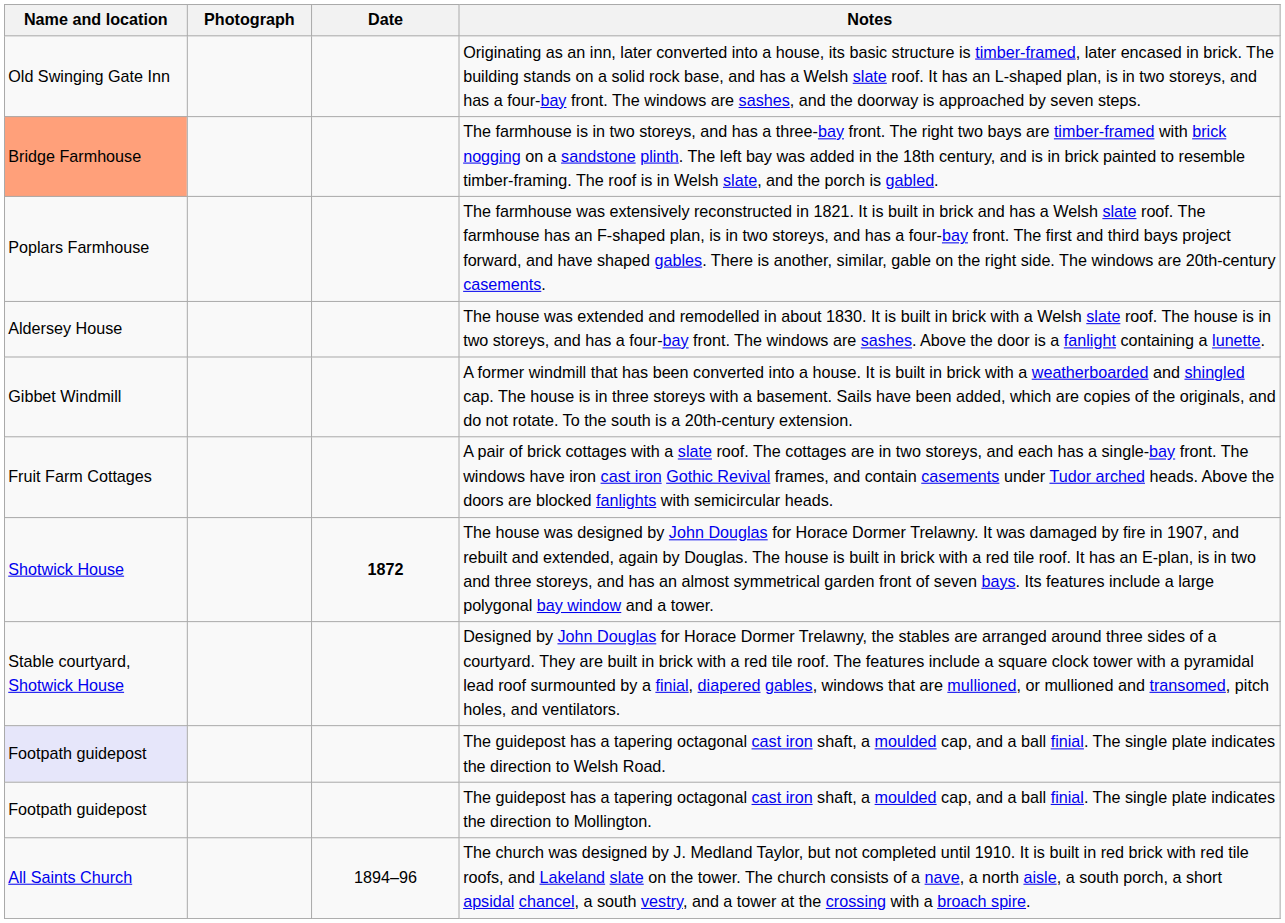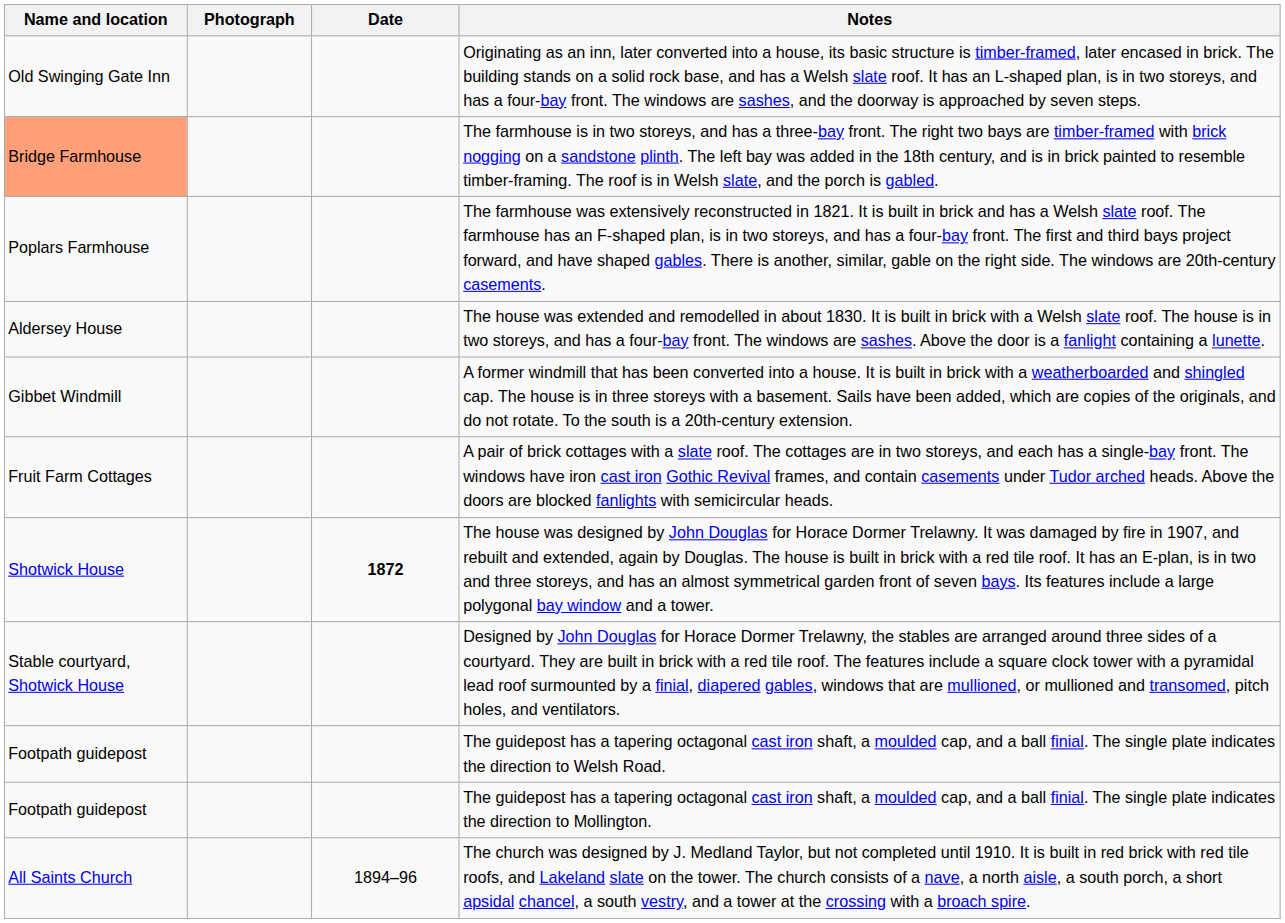row 10 | Name and location: lavender background -> no background
